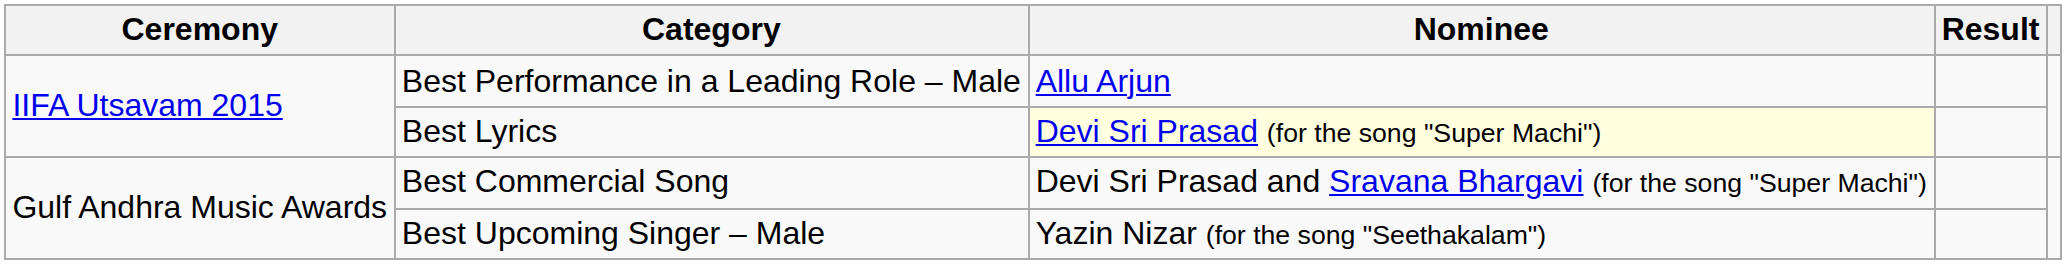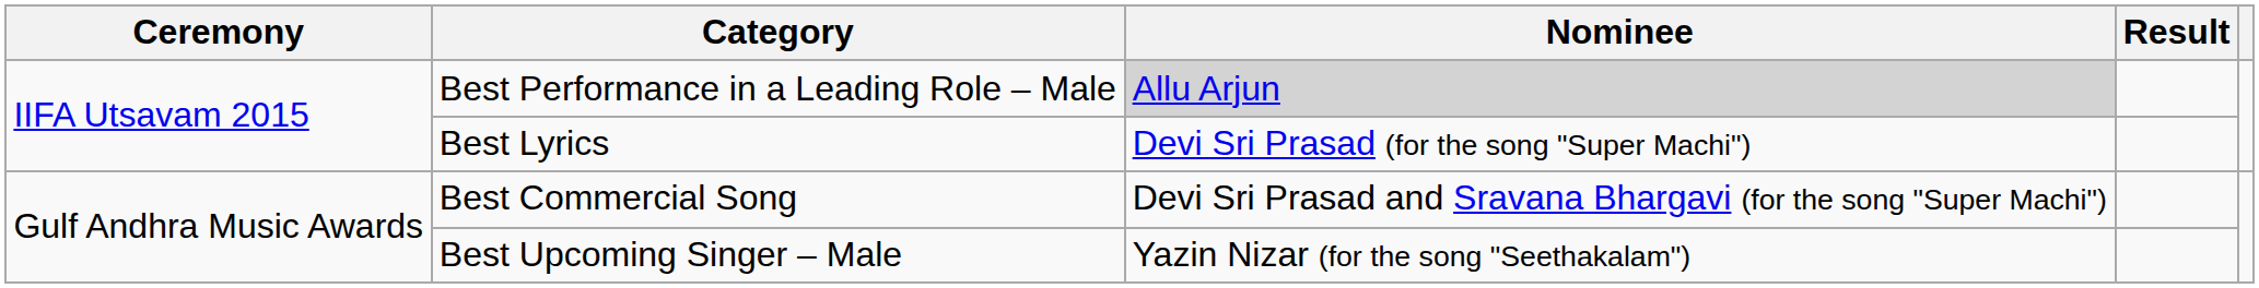Best Performance in a Leading Role – Male | Nominee: no background -> lightgrey background
Best Lyrics | Nominee: lightyellow background -> no background
